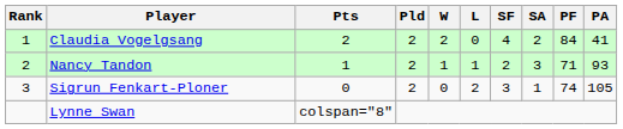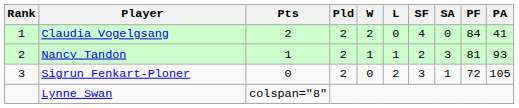Claudia Vogelgsang | SA: 2 -> 0
Nancy Tandon | PF: 71 -> 81
Sigrun Fenkart-Ploner | PF: 74 -> 72
